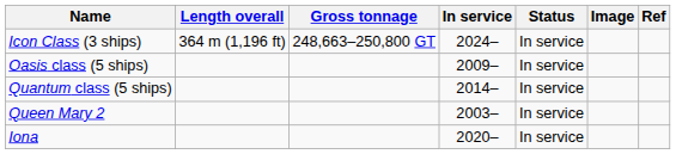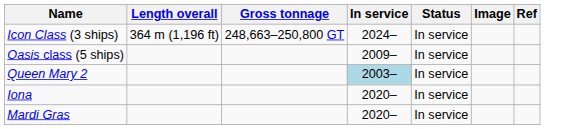- row: Quantum class (5 ships) | 2014– | In service
Queen Mary 2 | In service: no background -> lightblue background
+ row: Mardi Gras | 2020– | In service
